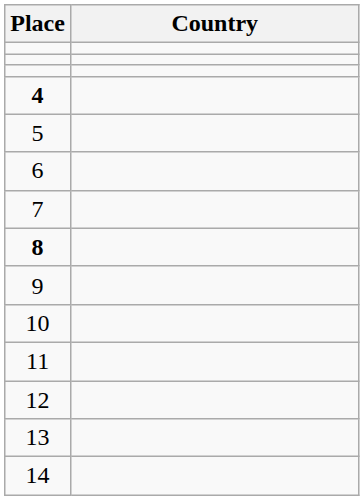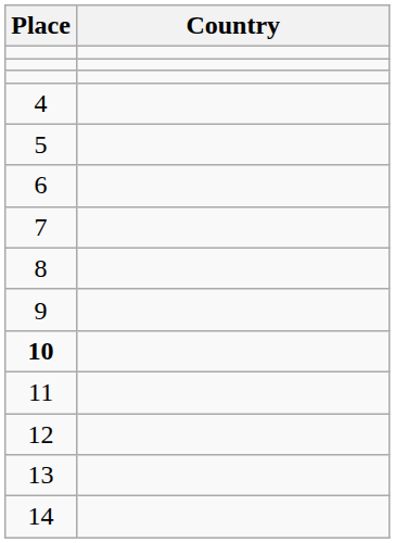row 5 | Place: bold -> normal
row 9 | Place: bold -> normal
row 11 | Place: normal -> bold
